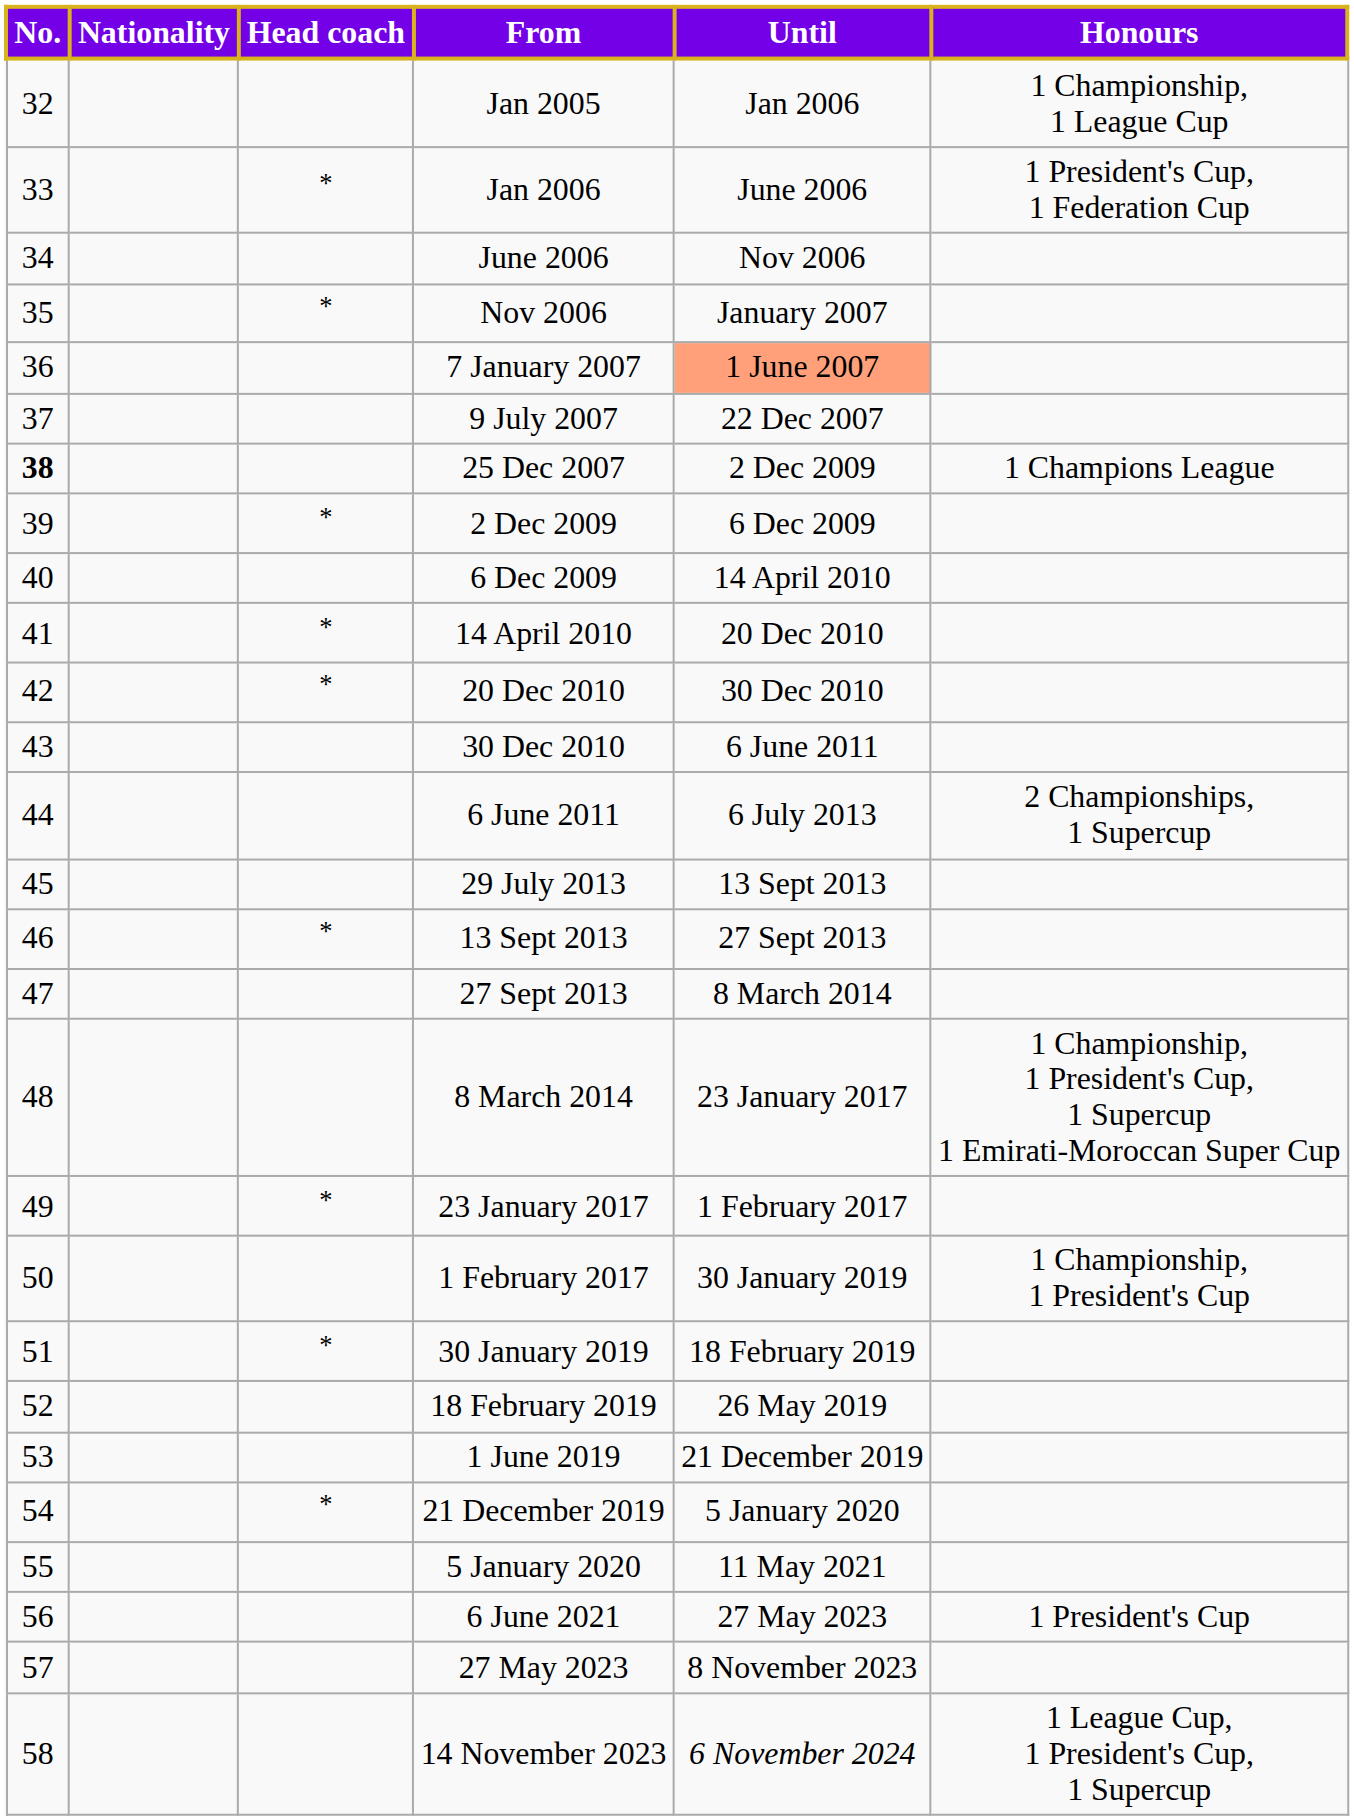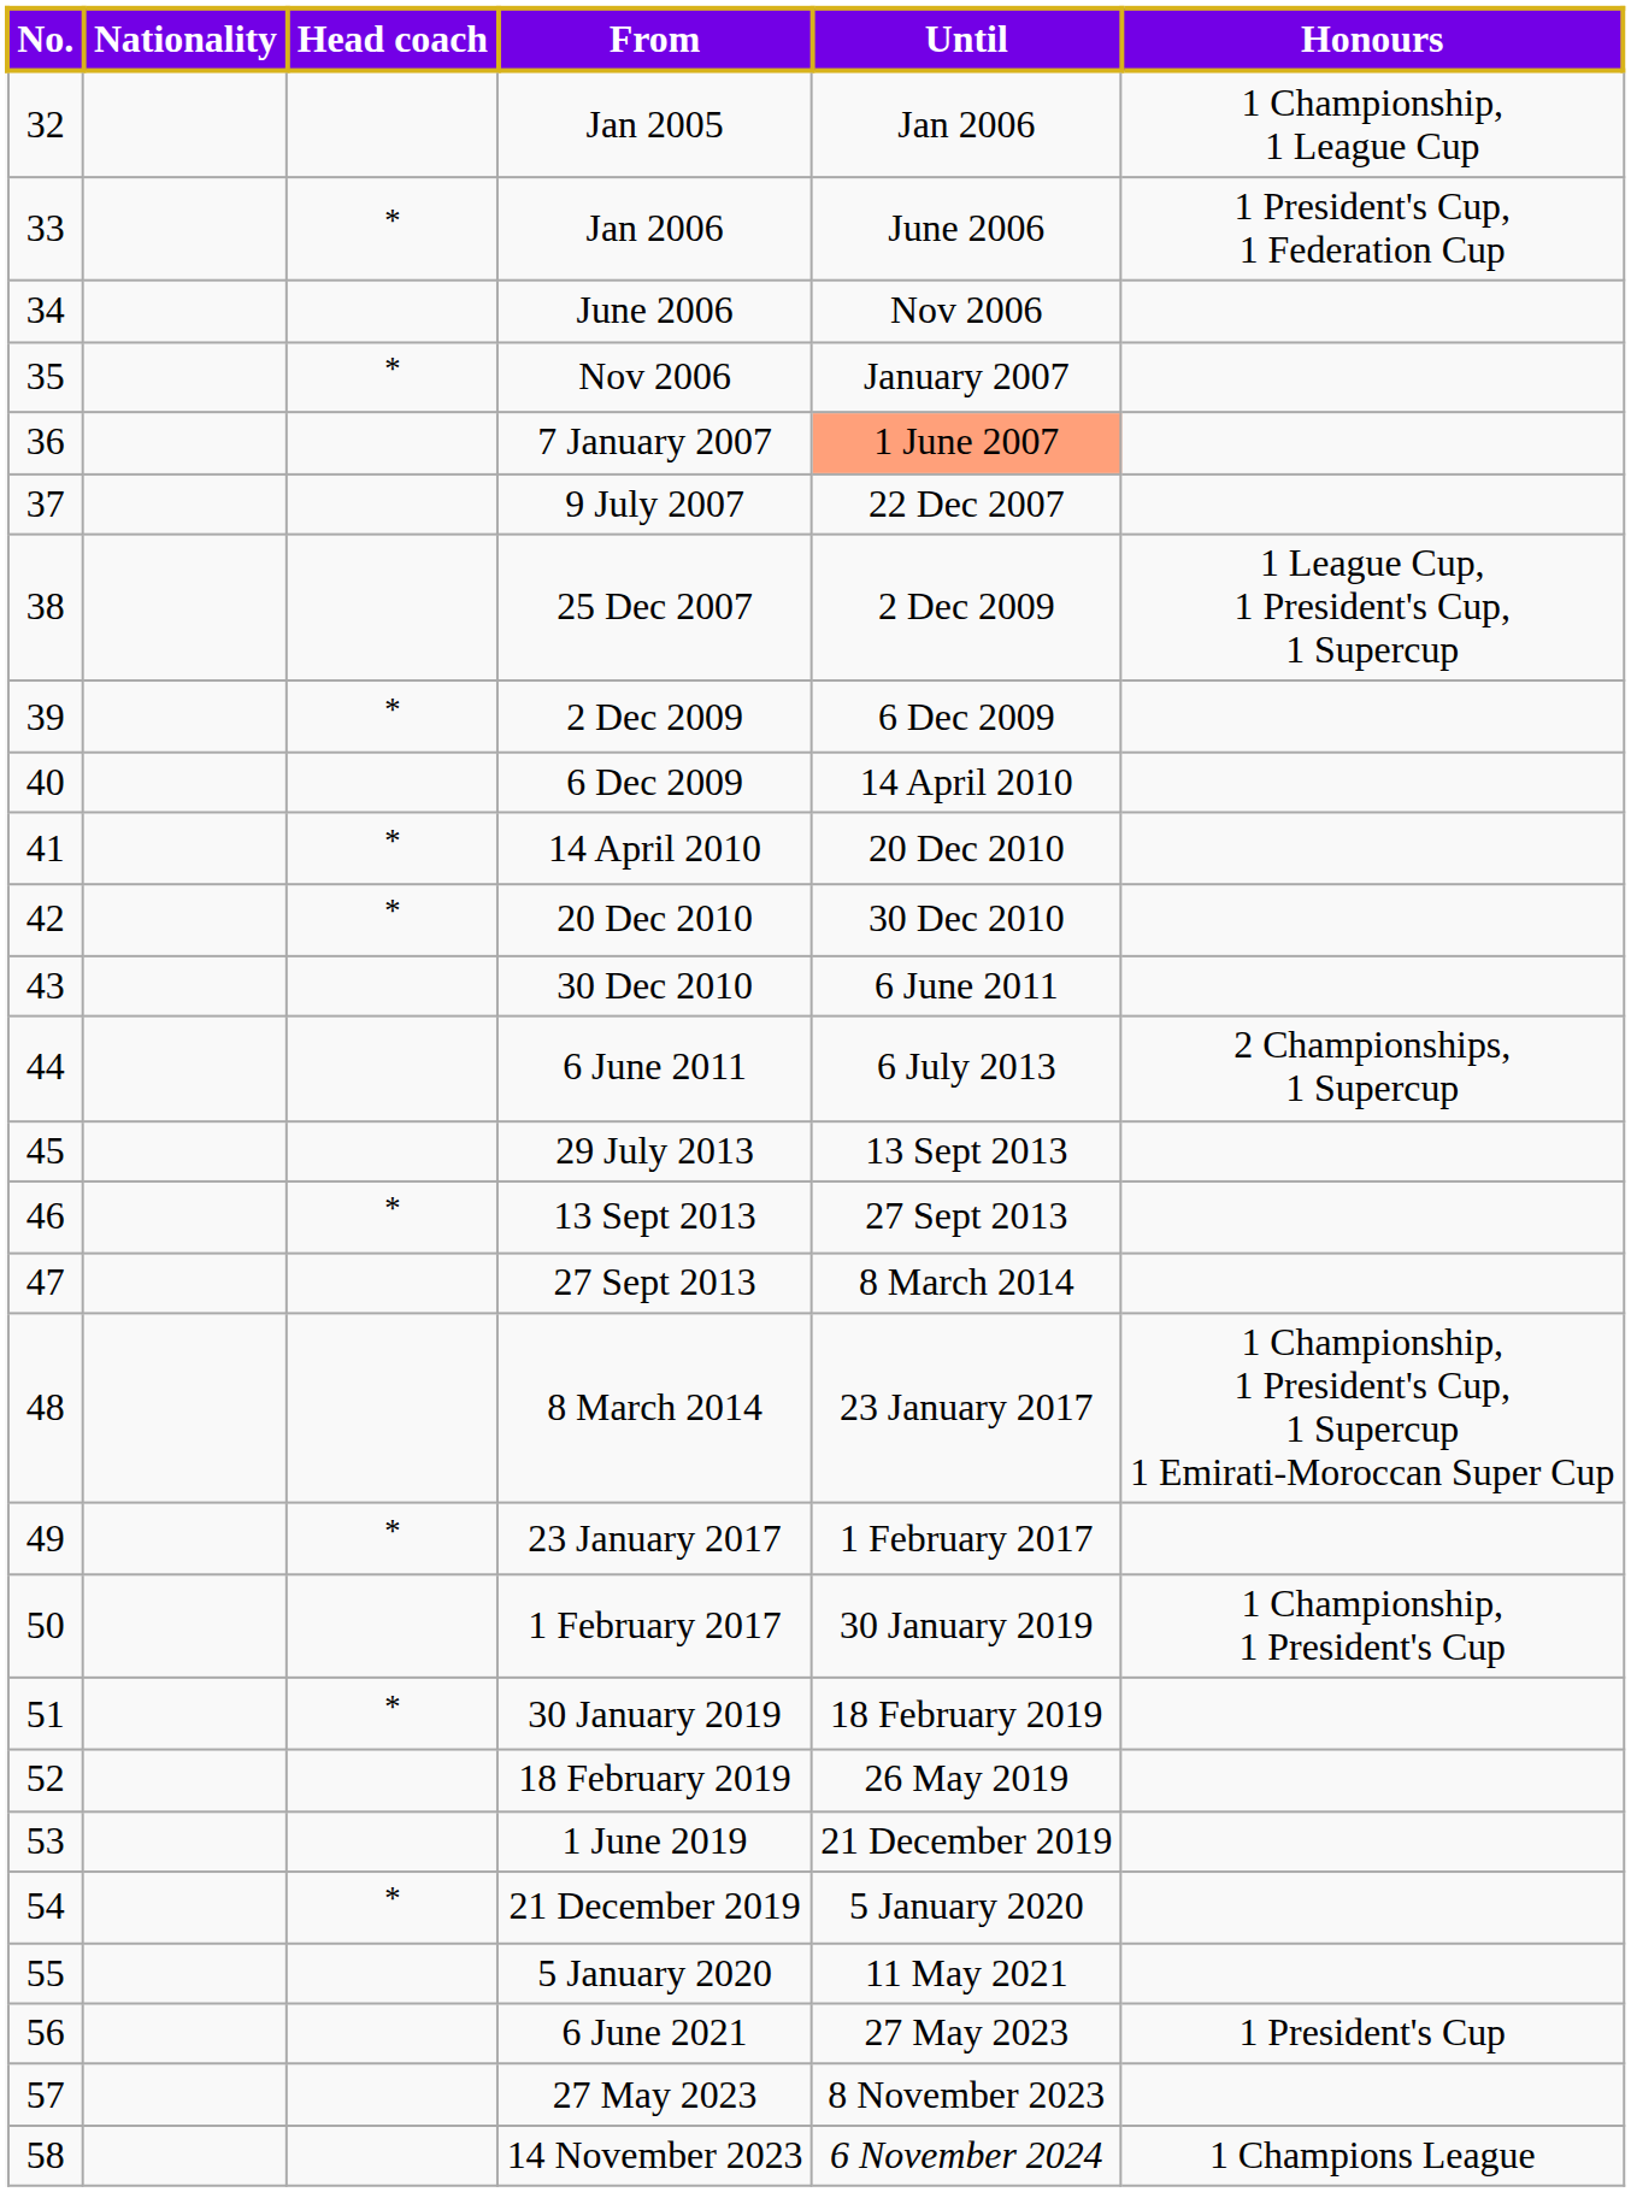25 Dec 2007 | No.: bold -> normal
25 Dec 2007 | Honours: 1 Champions League -> 1 League Cup, 1 President's Cup, 1 Supercup
14 November 2023 | Honours: 1 League Cup, 1 President's Cup, 1 Supercup -> 1 Champions League
